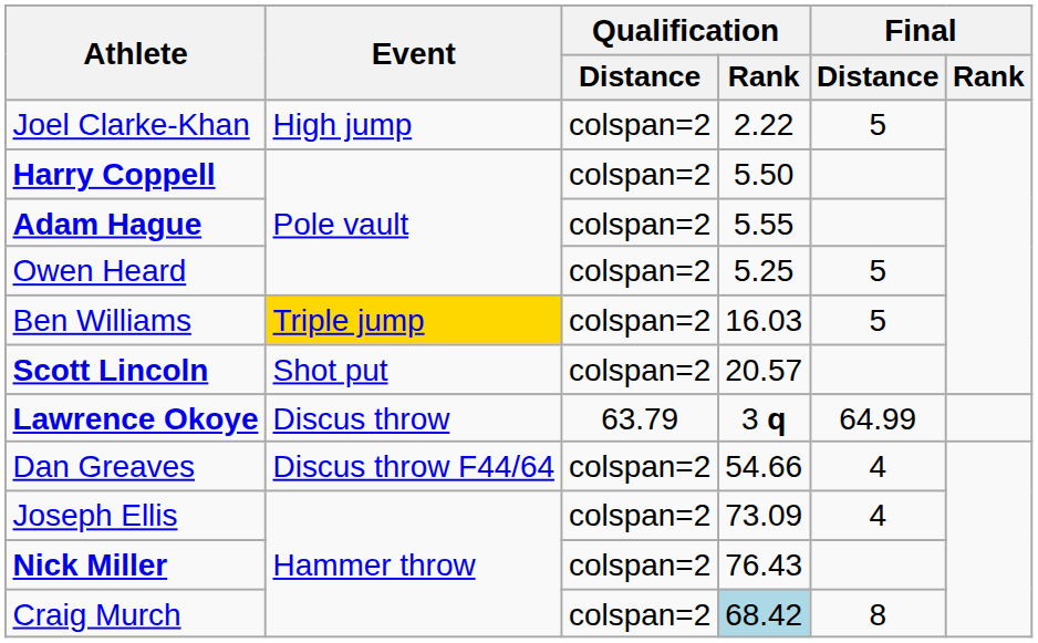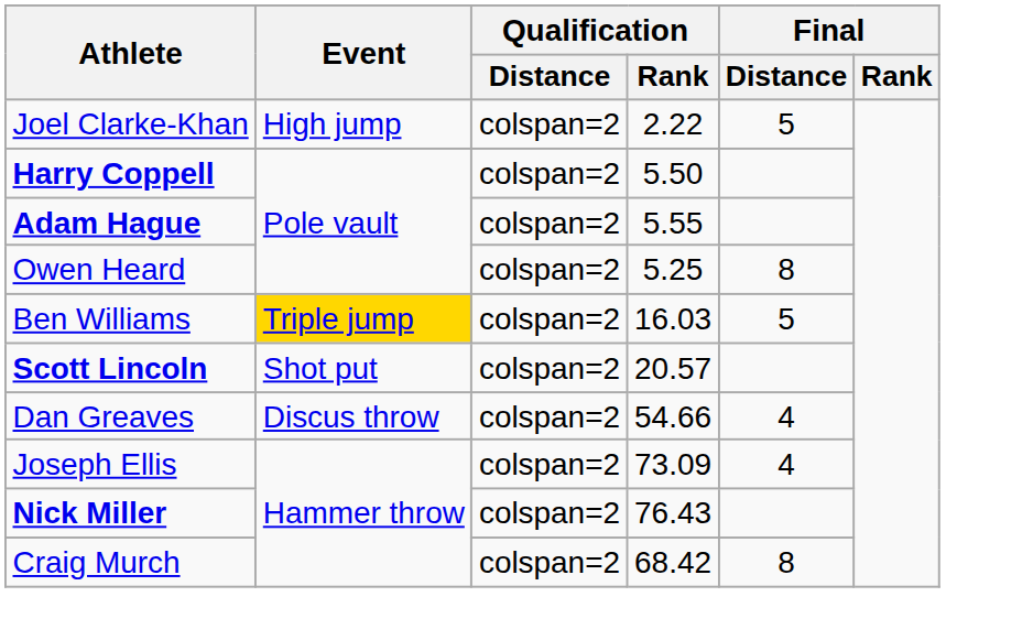Owen Heard | Final / Distance: 5 -> 8
- row: Lawrence Okoye | Discus throw | 63.79 | 3 q | 64.99
Dan Greaves | Event: Discus throw F44/64 -> Discus throw
Craig Murch | Qualification / Rank: lightblue background -> no background
